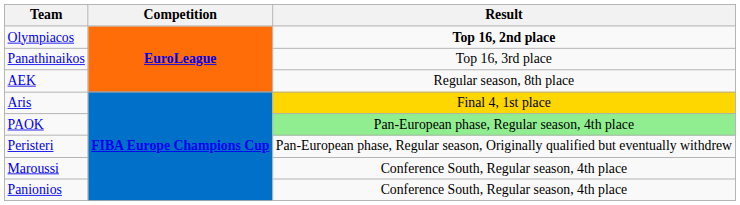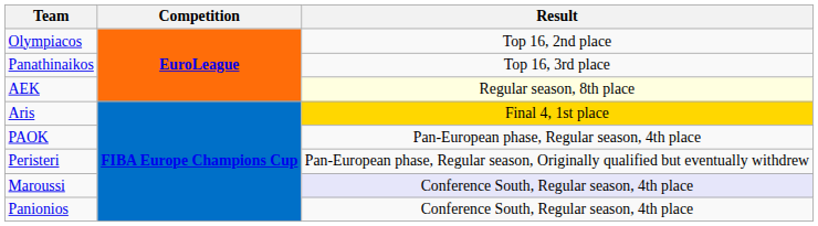Olympiacos | Result: bold -> normal
AEK | Result: no background -> lightyellow background
PAOK | Result: lightgreen background -> no background
Maroussi | Result: no background -> lavender background
